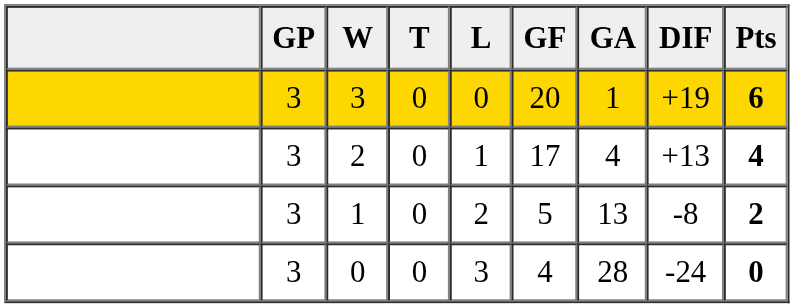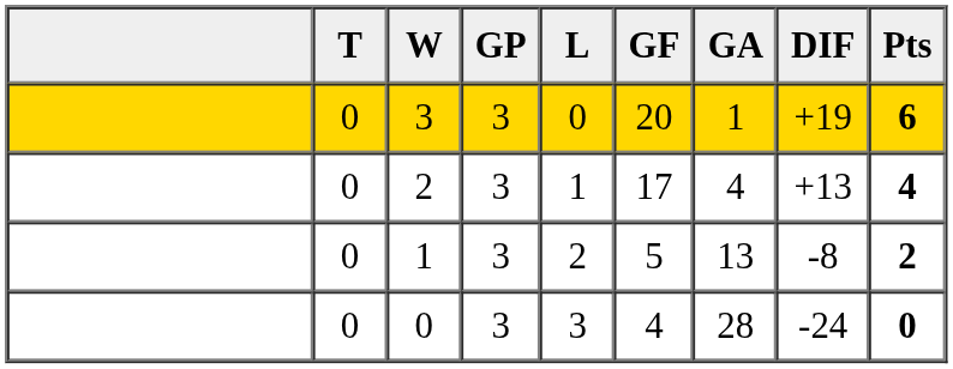columns swapped: GP <-> T
